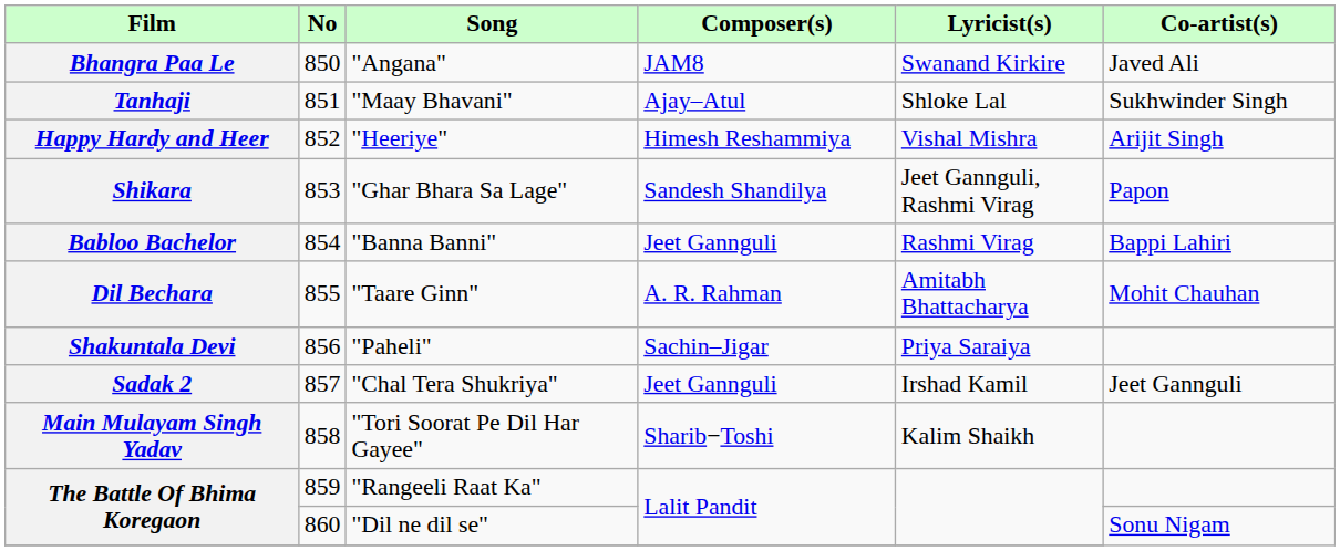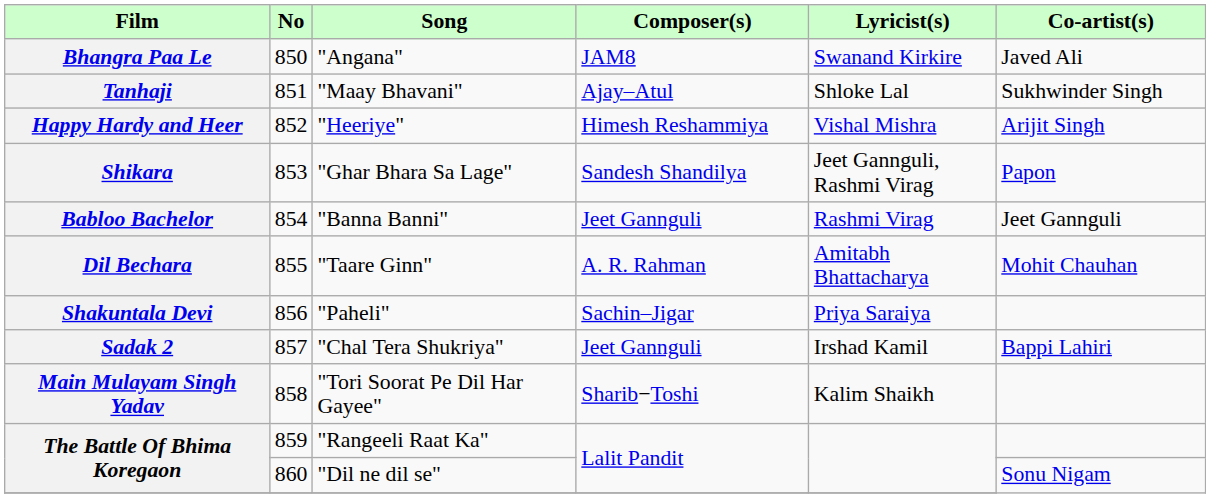Babloo Bachelor | Co-artist(s): Bappi Lahiri -> Jeet Gannguli
Sadak 2 | Co-artist(s): Jeet Gannguli -> Bappi Lahiri
